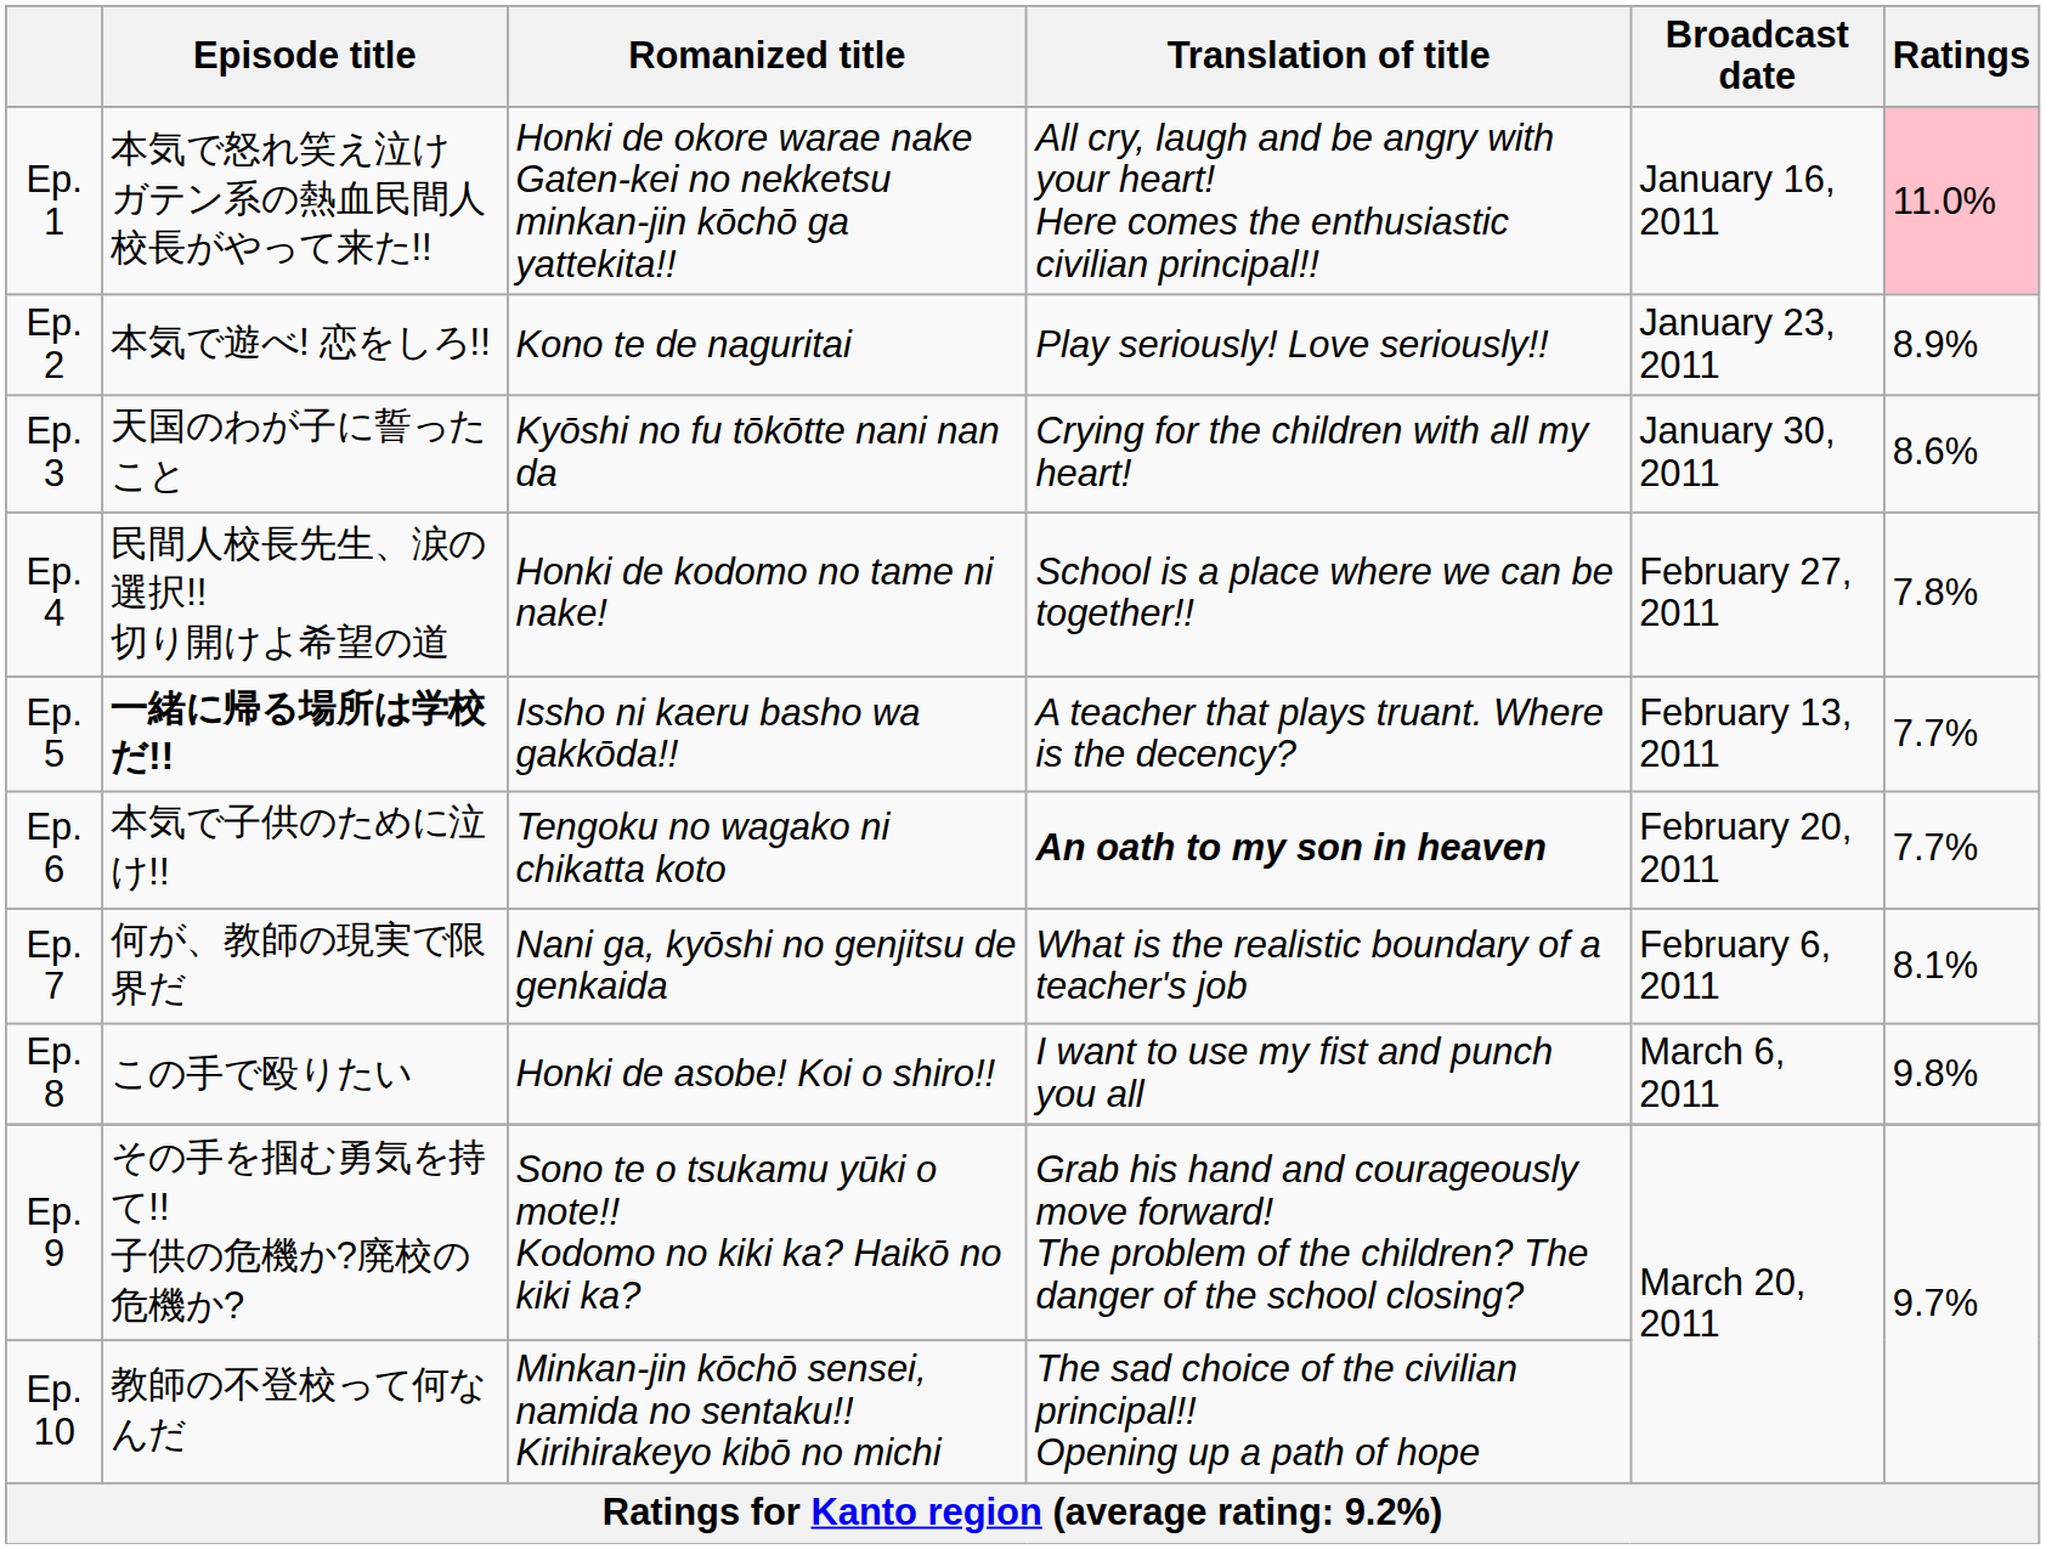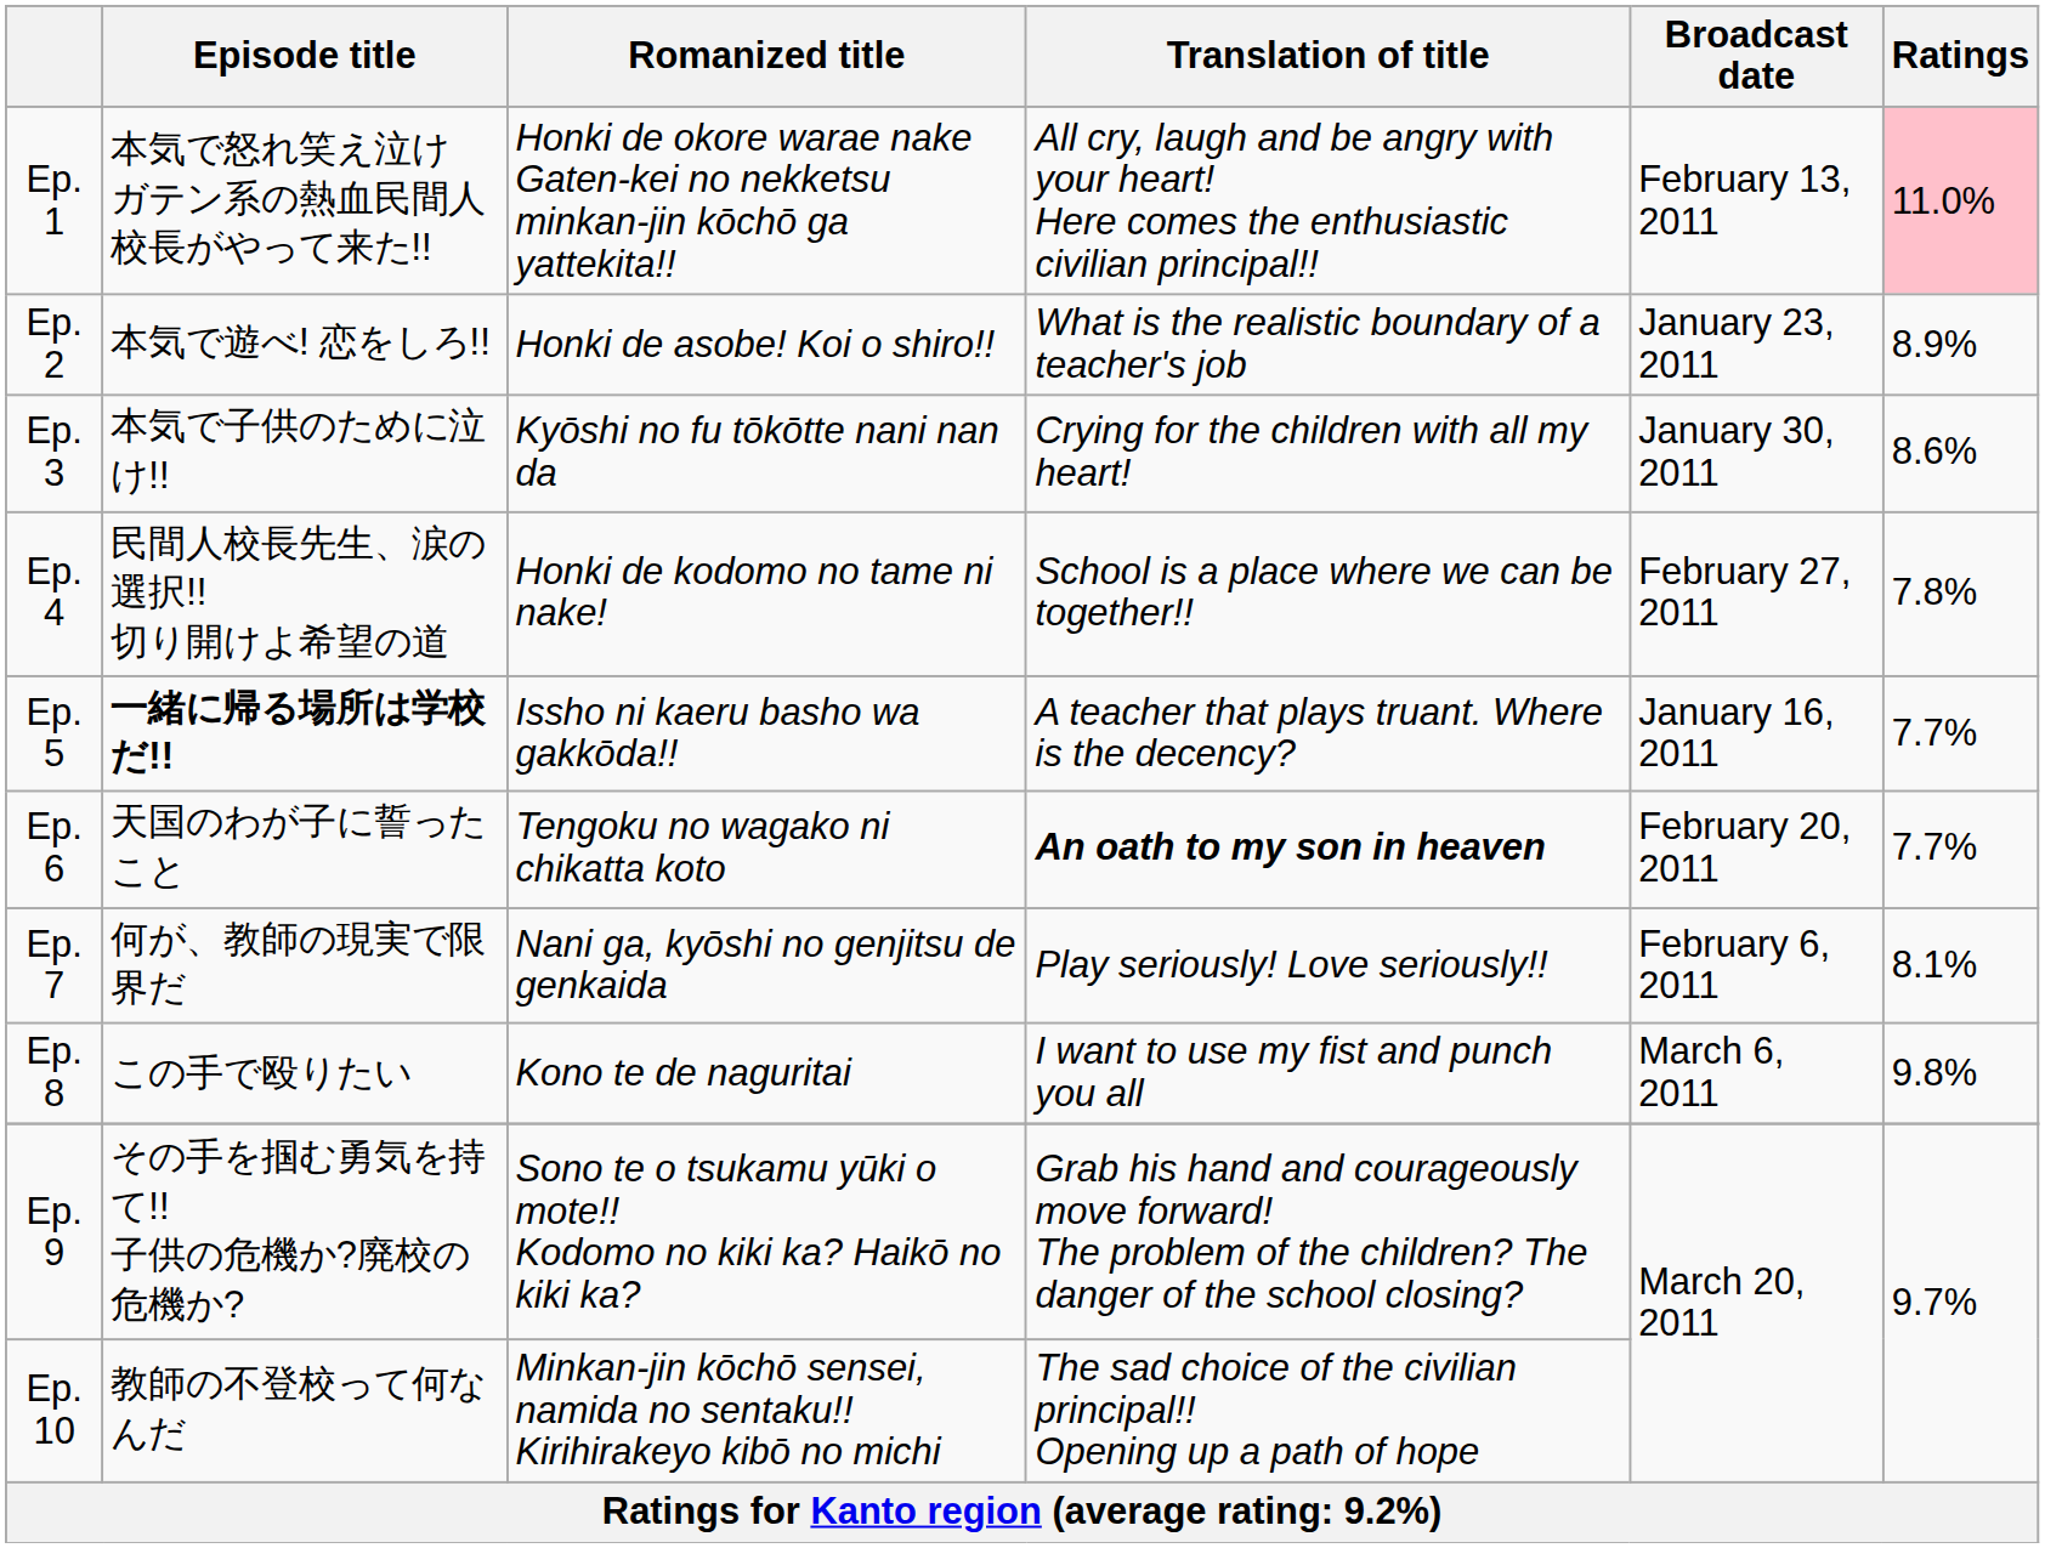Ep. 1 | Broadcast date: January 16, 2011 -> February 13, 2011
Ep. 2 | Romanized title: Kono te de naguritai -> Honki de asobe! Koi o shiro!!
Ep. 2 | Translation of title: Play seriously! Love seriously!! -> What is the realistic boundary of a teacher's job
Ep. 3 | Episode title: 天国のわが子に誓ったこと -> 本気で子供のために泣け!!
Ep. 5 | Broadcast date: February 13, 2011 -> January 16, 2011
Ep. 6 | Episode title: 本気で子供のために泣け!! -> 天国のわが子に誓ったこと
Ep. 7 | Translation of title: What is the realistic boundary of a teacher's job -> Play seriously! Love seriously!!
Ep. 8 | Romanized title: Honki de asobe! Koi o shiro!! -> Kono te de naguritai
